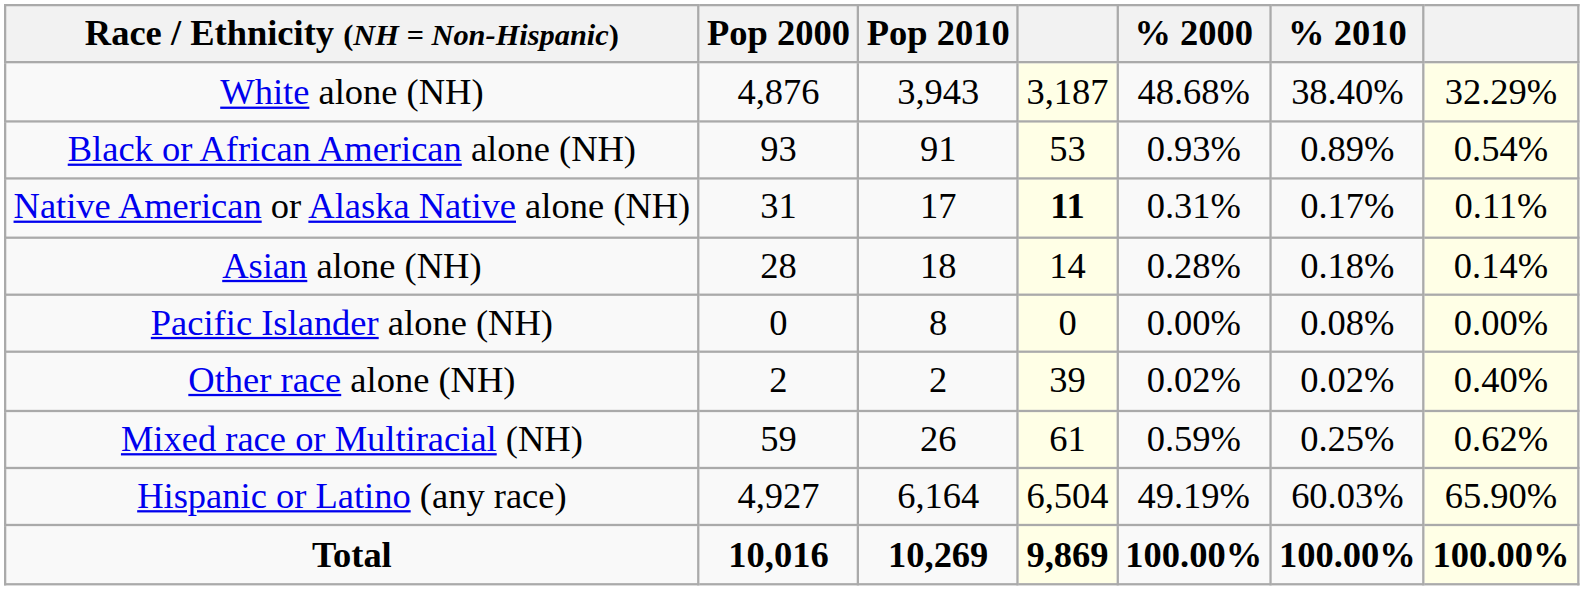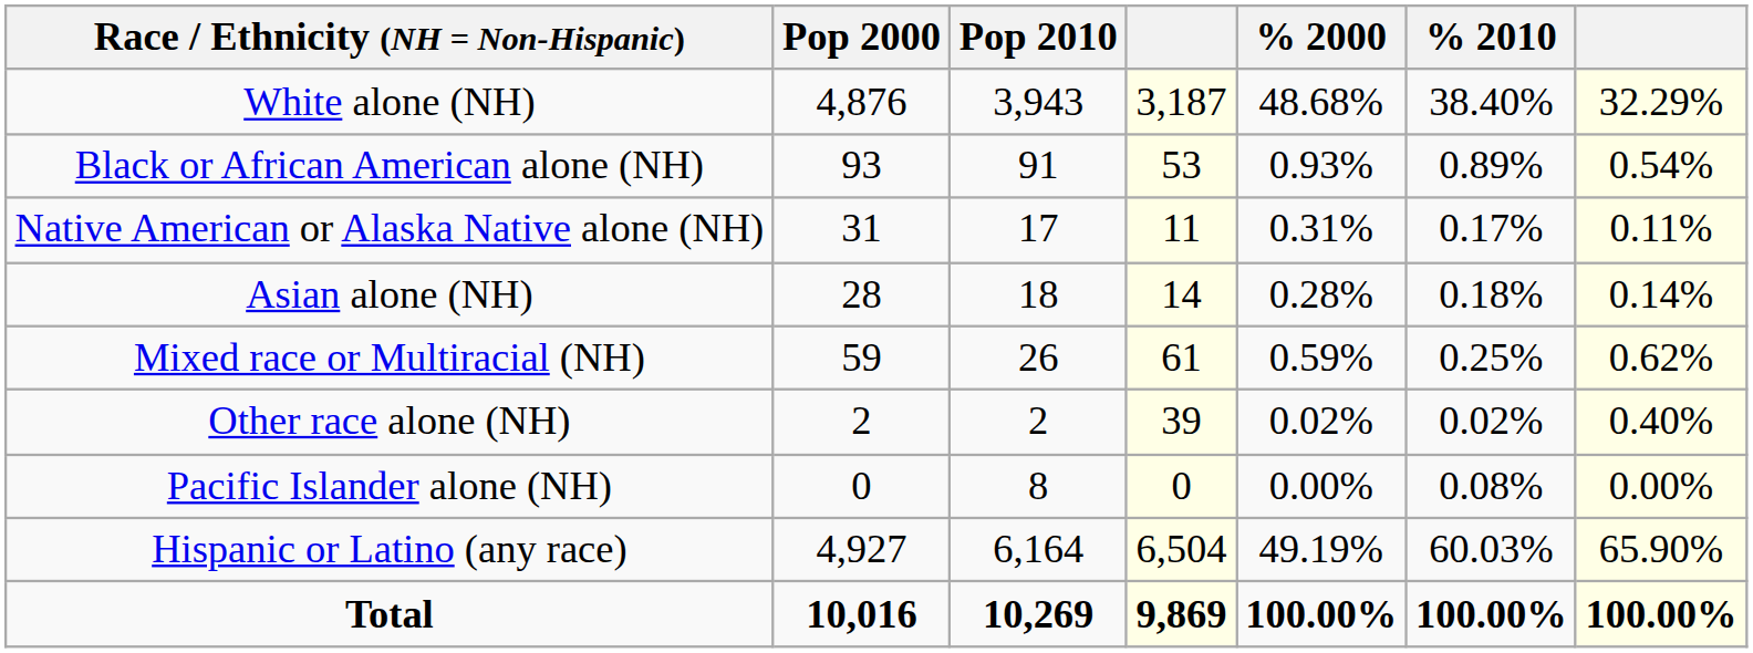Native American or Alaska Native alone (NH) | column 4: bold -> normal
rows swapped: Pacific Islander alone (NH) <-> Mixed race or Multiracial (NH)
